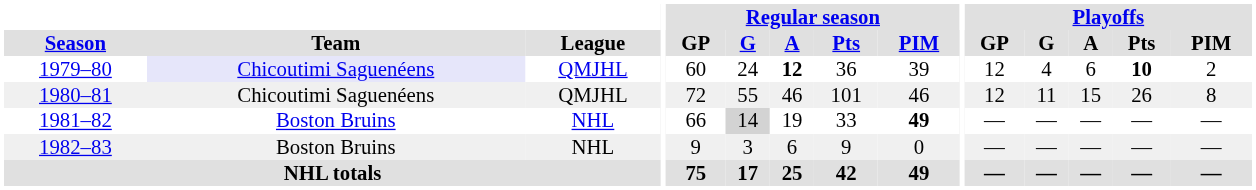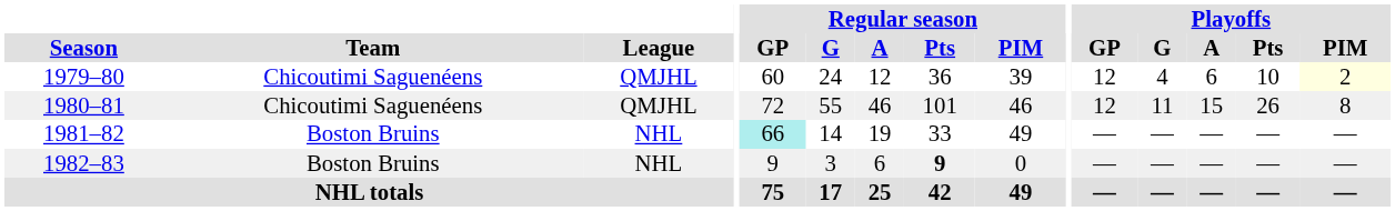1979–80 | Team: lavender background -> no background
1979–80 | Regular season / A: bold -> normal
1979–80 | Playoffs / Pts: bold -> normal
1979–80 | Playoffs / PIM: no background -> lightyellow background
1981–82 | Regular season / GP: no background -> paleturquoise background
1981–82 | Regular season / G: lightgrey background -> no background
1981–82 | Regular season / PIM: bold -> normal
1982–83 | Regular season / Pts: normal -> bold
